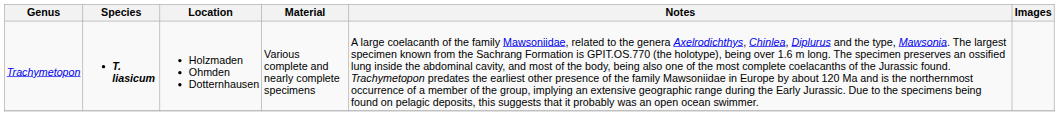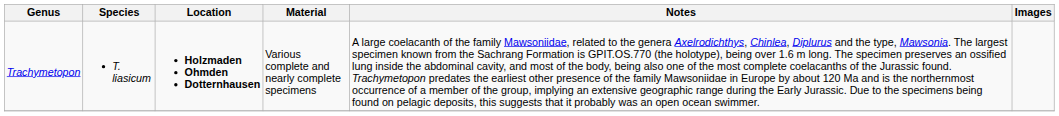Trachymetopon | Species: bold -> normal
Trachymetopon | Location: normal -> bold
